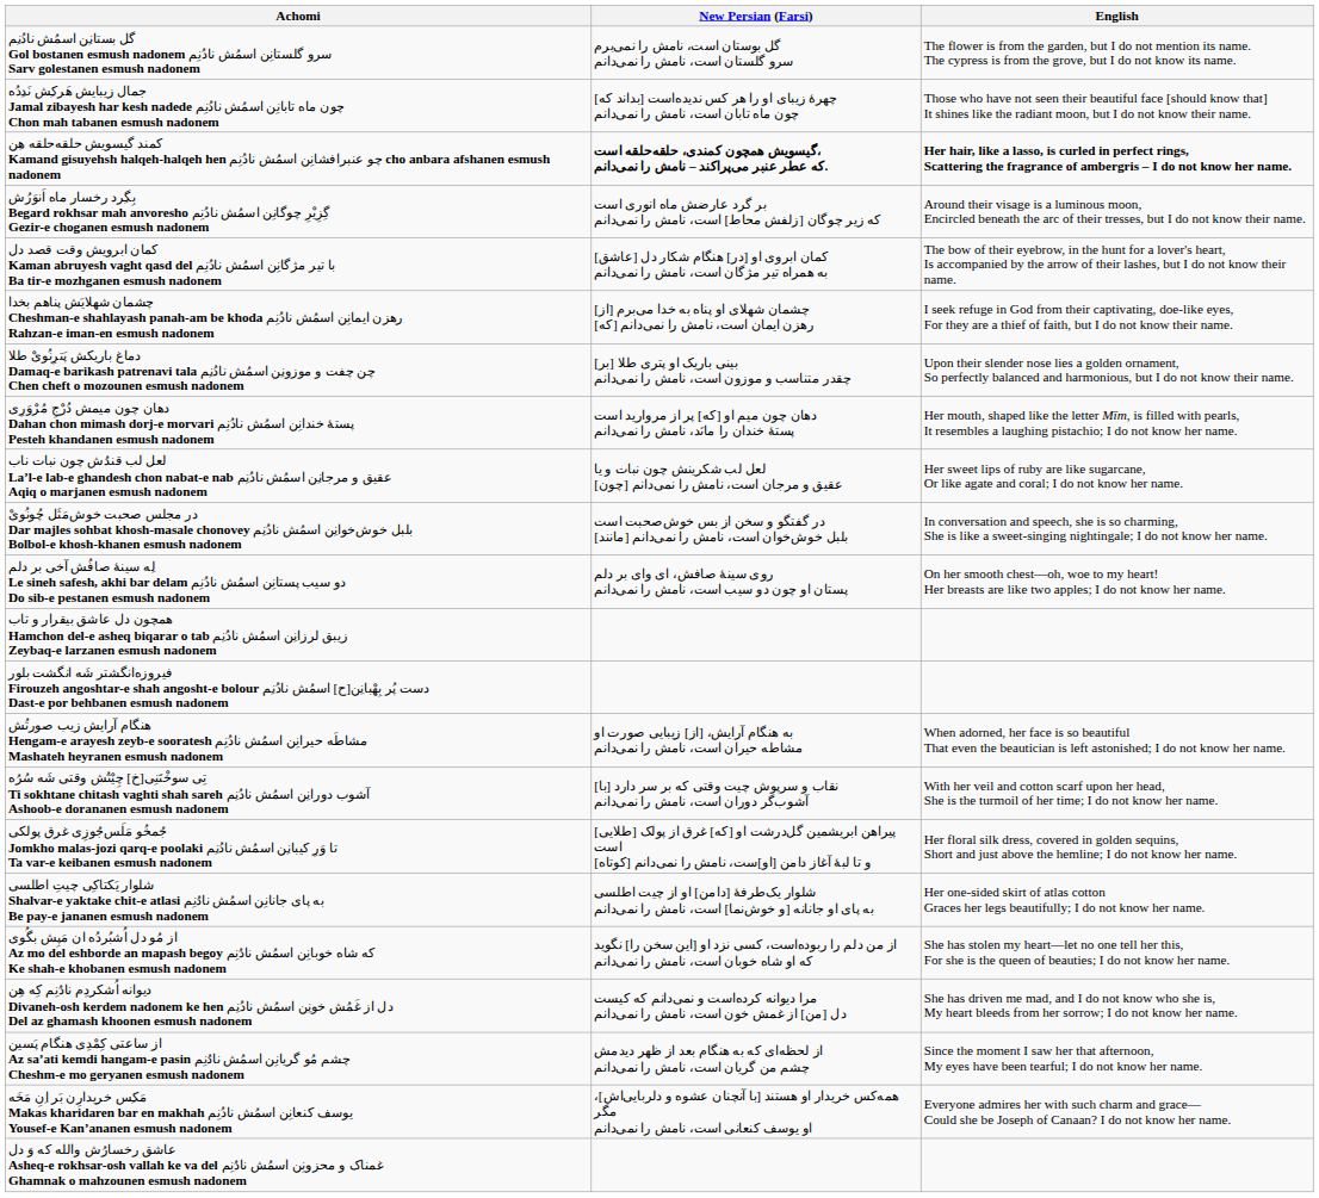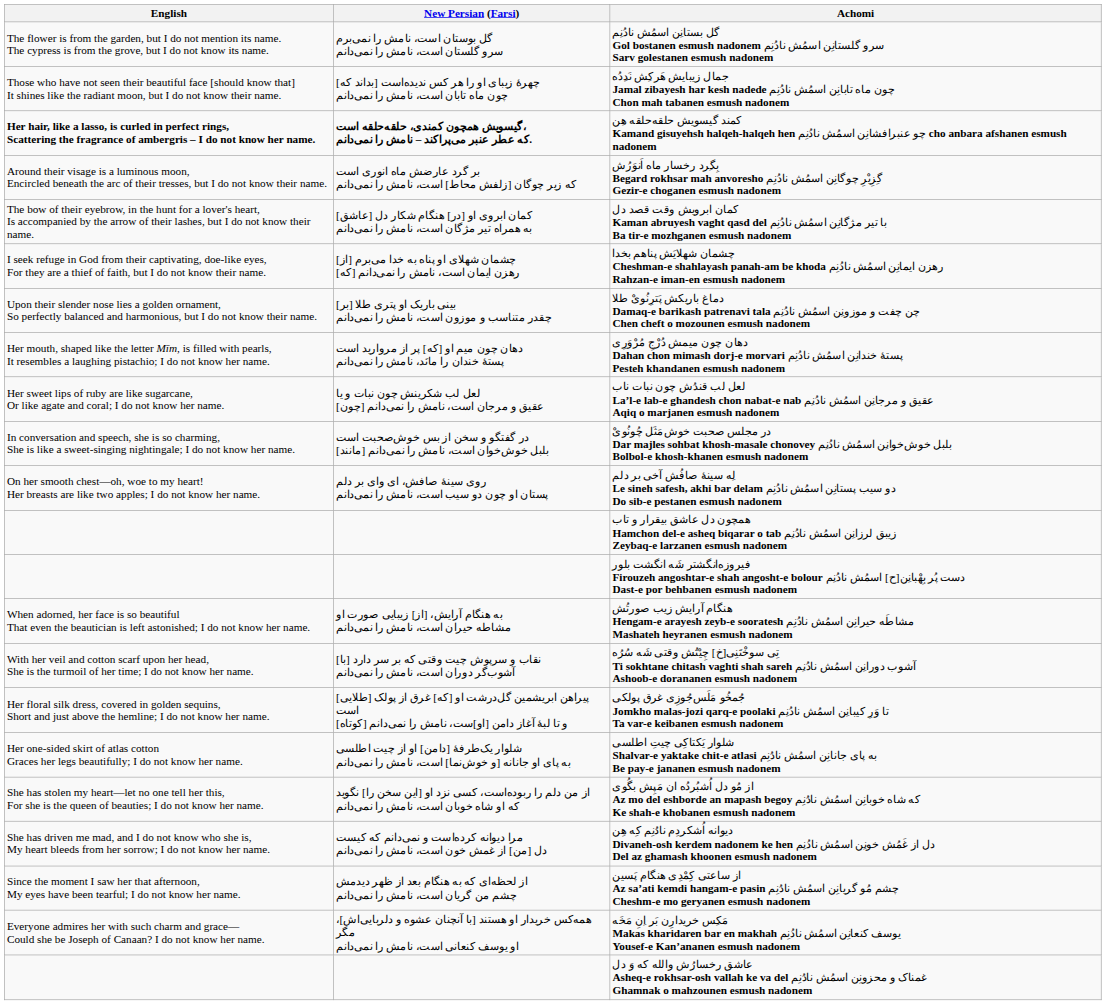columns swapped: Achomi <-> English
